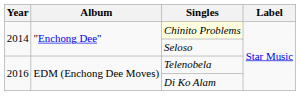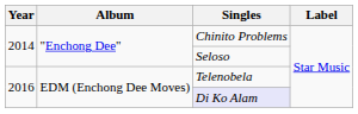Chinito Problems | Singles: lightyellow background -> no background
Di Ko Alam | Singles: no background -> lavender background
